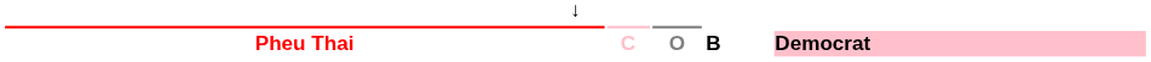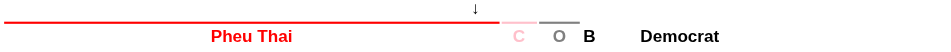Pheu Thai | column 5: pink background -> no background
